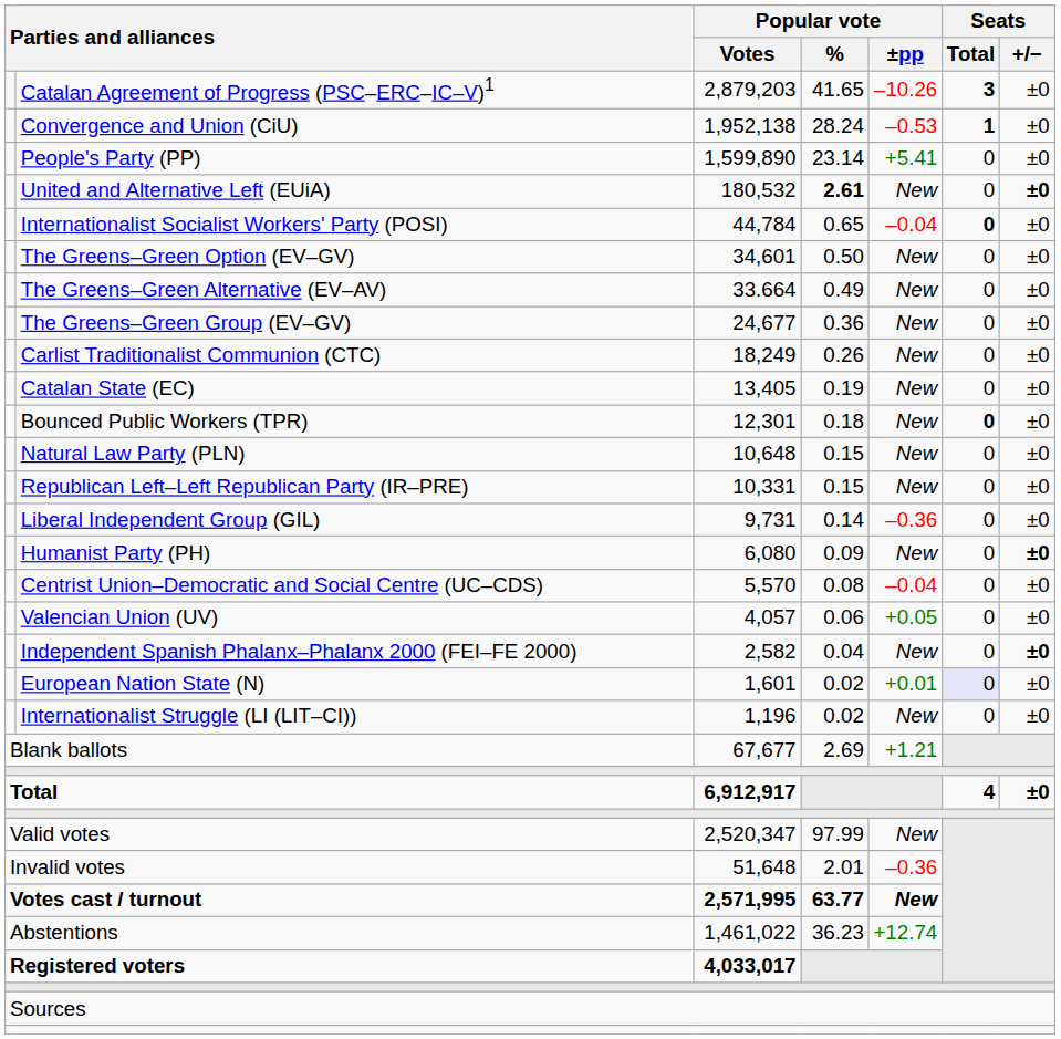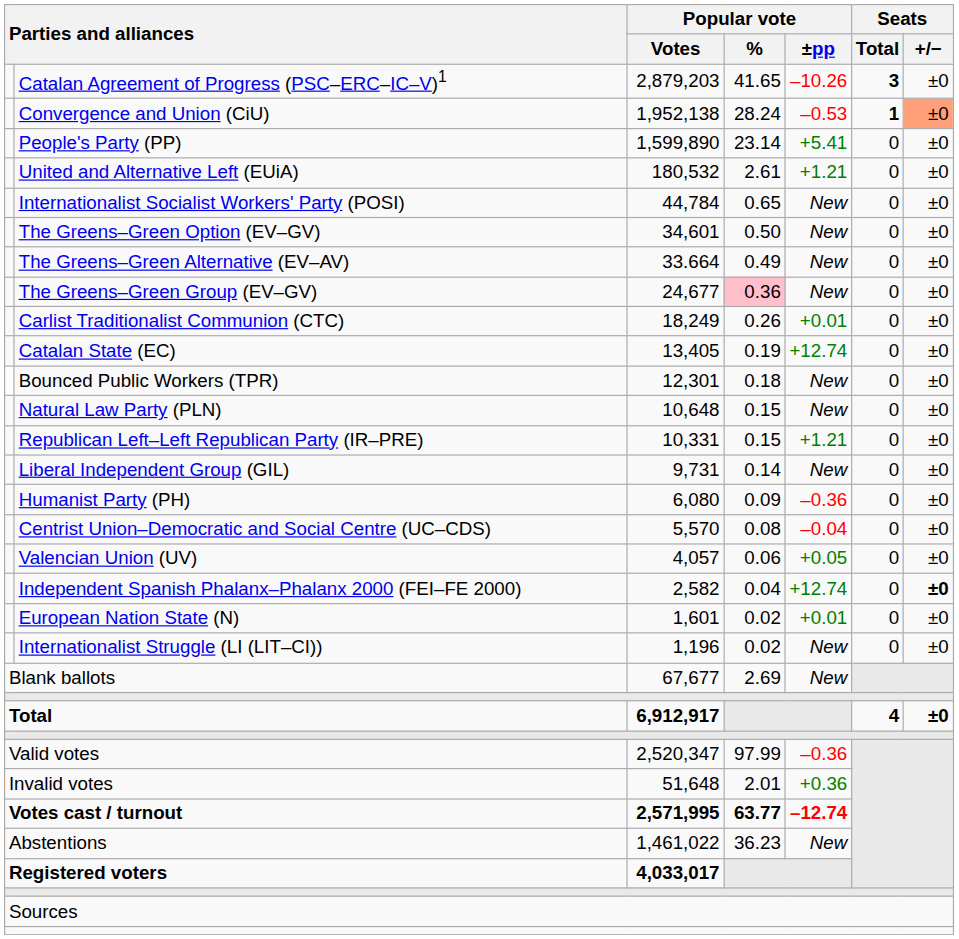Convergence and Union (CiU) | Seats / +/−: no background -> lightsalmon background
United and Alternative Left (EUiA) | Popular vote / %: bold -> normal
United and Alternative Left (EUiA) | Popular vote / ±pp: New -> +1.21
United and Alternative Left (EUiA) | Seats / +/−: bold -> normal
Internationalist Socialist Workers' Party (POSI) | Popular vote / ±pp: –0.04 -> New
Internationalist Socialist Workers' Party (POSI) | Seats / Total: bold -> normal
The Greens–Green Group (EV–GV) | Popular vote / %: no background -> pink background
Carlist Traditionalist Communion (CTC) | Popular vote / ±pp: New -> +0.01
Catalan State (EC) | Popular vote / ±pp: New -> +12.74
Bounced Public Workers (TPR) | Seats / Total: bold -> normal
Republican Left–Left Republican Party (IR–PRE) | Popular vote / ±pp: New -> +1.21
Liberal Independent Group (GIL) | Popular vote / ±pp: –0.36 -> New
Humanist Party (PH) | Popular vote / ±pp: New -> –0.36
Humanist Party (PH) | Seats / +/−: bold -> normal
Independent Spanish Phalanx–Phalanx 2000 (FEI–FE 2000) | Popular vote / ±pp: New -> +12.74
European Nation State (N) | Seats / Total: lavender background -> no background
Blank ballots | Popular vote / ±pp: +1.21 -> New
Valid votes | Popular vote / ±pp: New -> –0.36
Invalid votes | Popular vote / ±pp: –0.36 -> +0.36
Votes cast / turnout | Popular vote / ±pp: New -> –12.74
Abstentions | Popular vote / ±pp: +12.74 -> New
